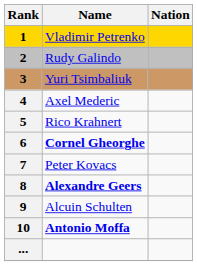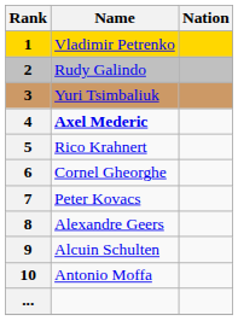Axel Mederic | Name: normal -> bold
Cornel Gheorghe | Name: bold -> normal
Alexandre Geers | Name: bold -> normal
Antonio Moffa | Name: bold -> normal
